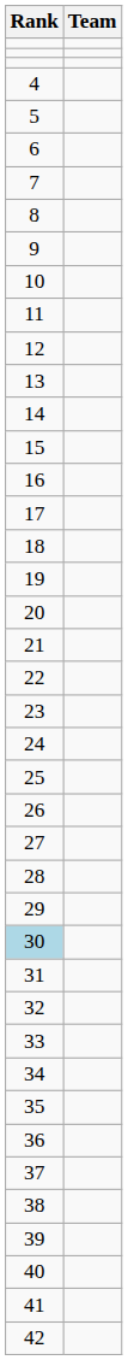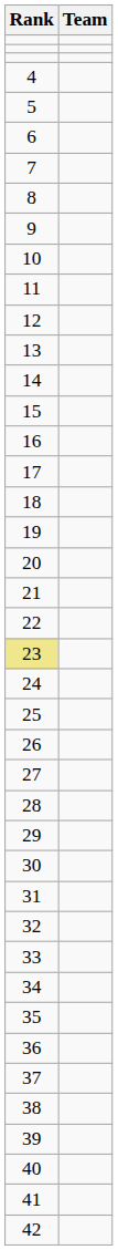row 24 | Rank: no background -> khaki background
row 31 | Rank: lightblue background -> no background
